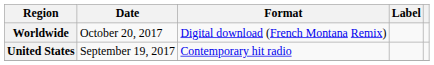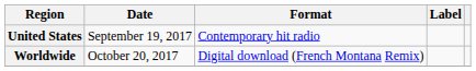rows swapped: United States <-> Worldwide
